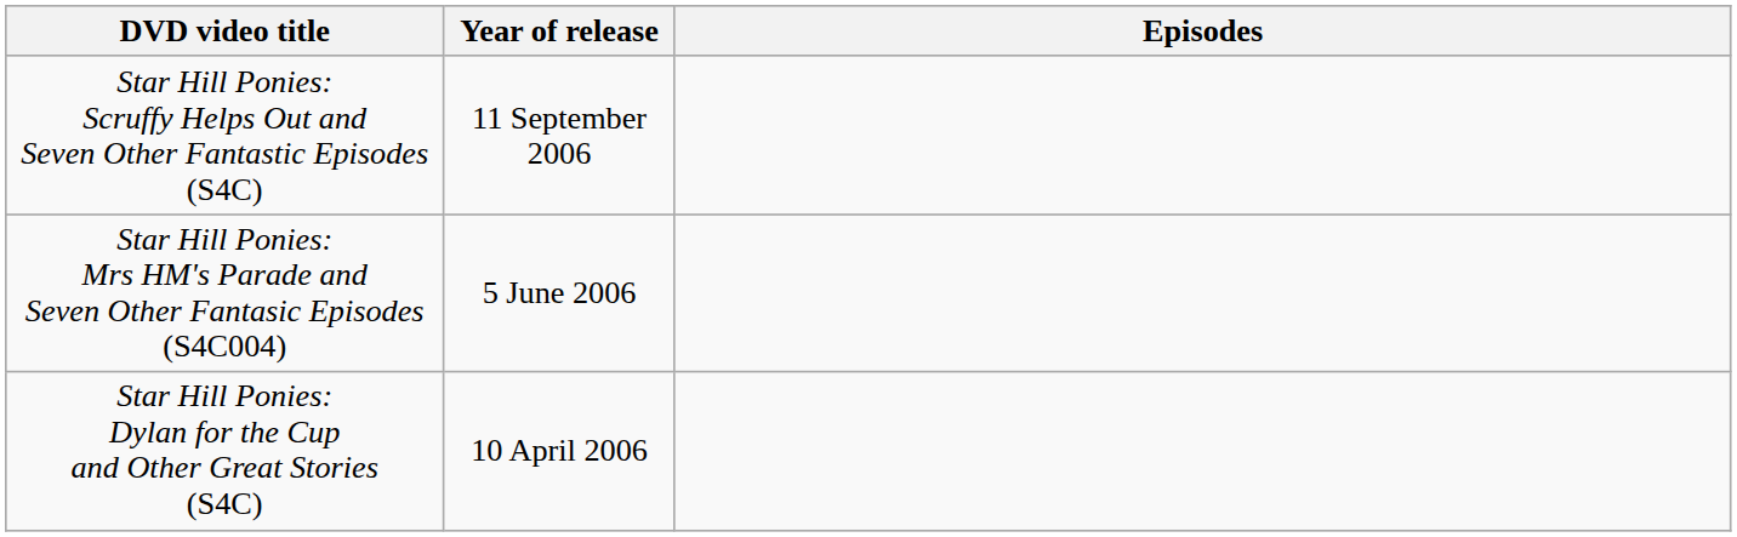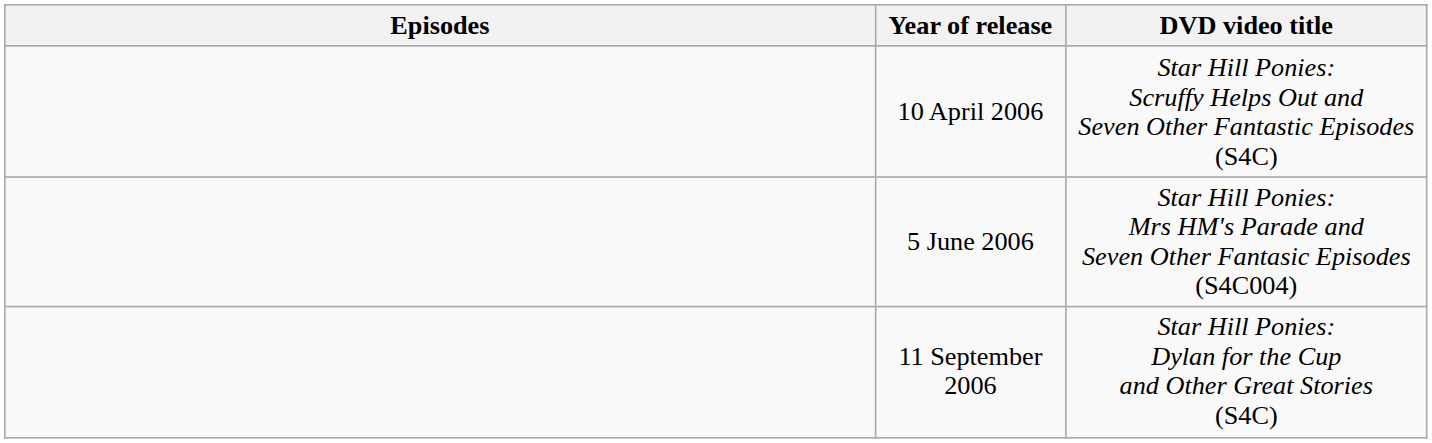columns swapped: DVD video title <-> Episodes
row 2 | Year of release: 11 September 2006 -> 10 April 2006
row 4 | Year of release: 10 April 2006 -> 11 September 2006
